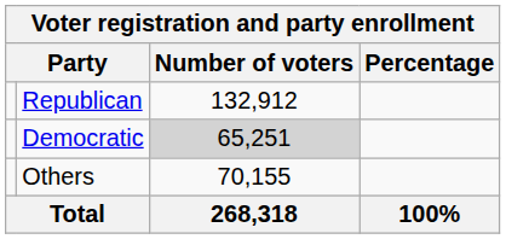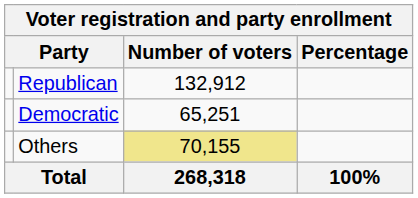Democratic | Number of voters: lightgrey background -> no background
Others | Number of voters: no background -> khaki background
